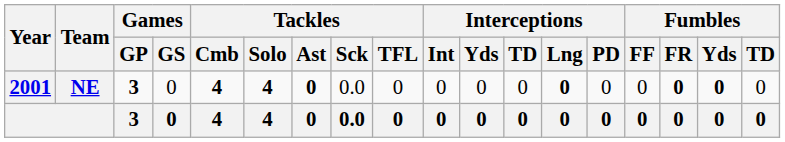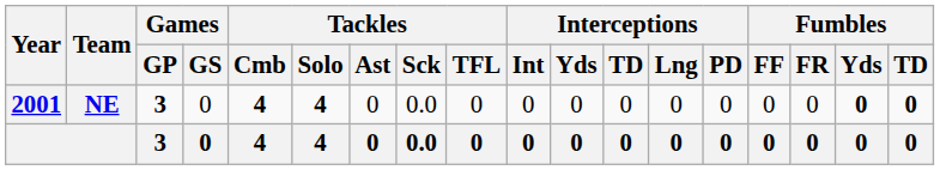NE | Tackles / Ast: bold -> normal
NE | Interceptions / Lng: bold -> normal
NE | Fumbles / FR: bold -> normal
NE | Fumbles / TD: normal -> bold
